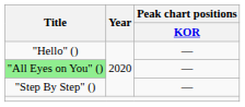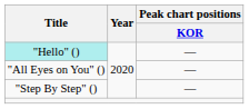"Hello" () | Title: no background -> paleturquoise background
"All Eyes on You" () | Title: lightgreen background -> no background
